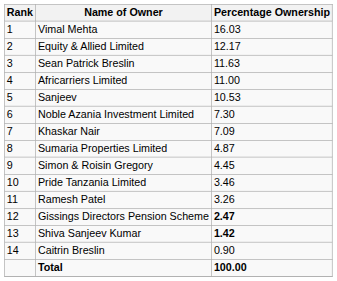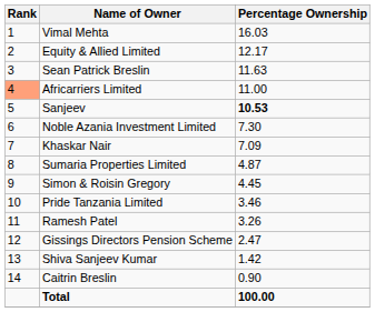Africarriers Limited | Rank: no background -> lightsalmon background
Sanjeev | Percentage Ownership: normal -> bold
Gissings Directors Pension Scheme | Percentage Ownership: bold -> normal
Shiva Sanjeev Kumar | Percentage Ownership: bold -> normal
